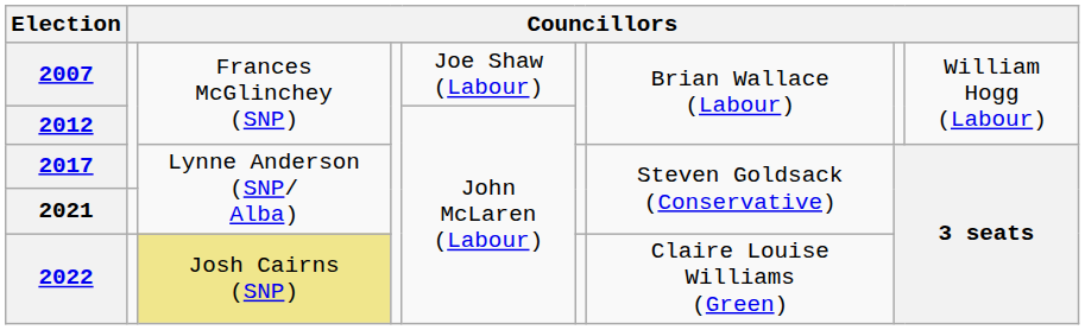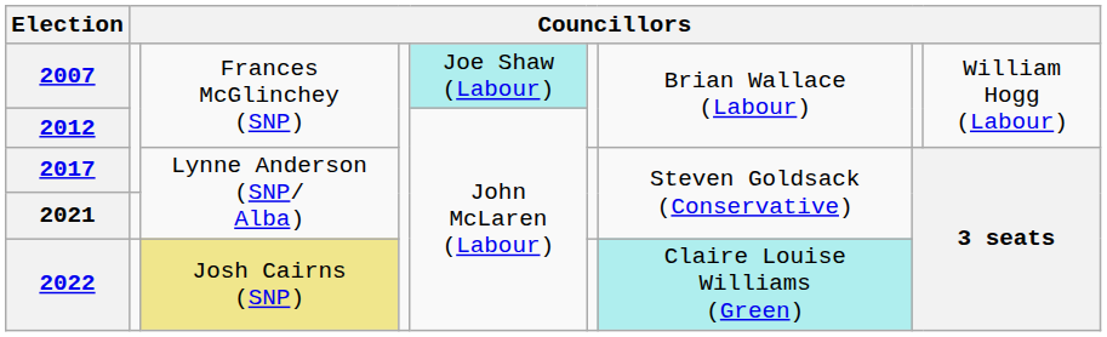2007 | column 5: no background -> paleturquoise background
2022 | column 7: no background -> paleturquoise background
